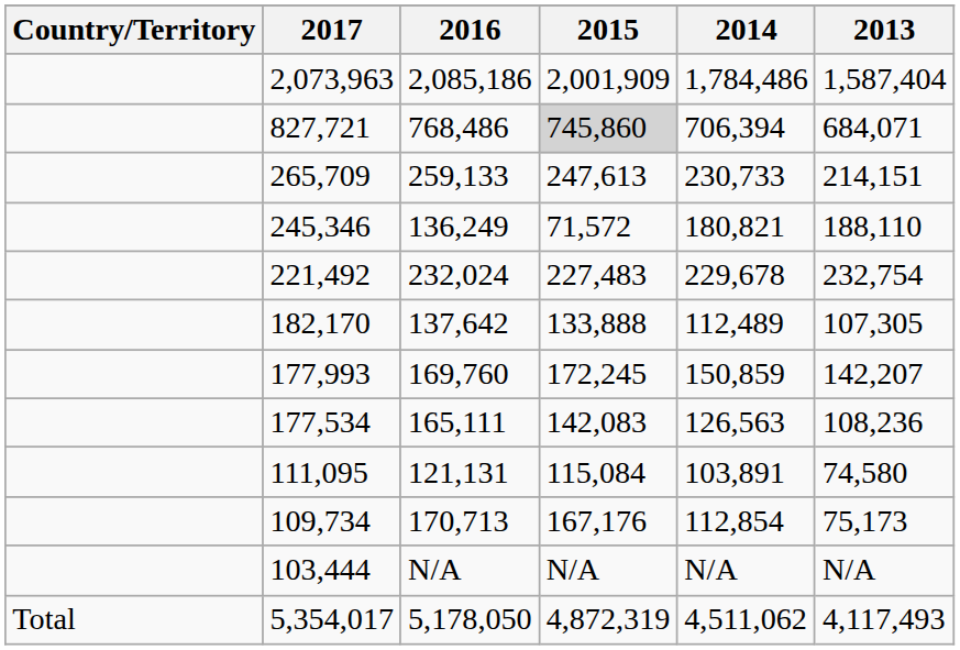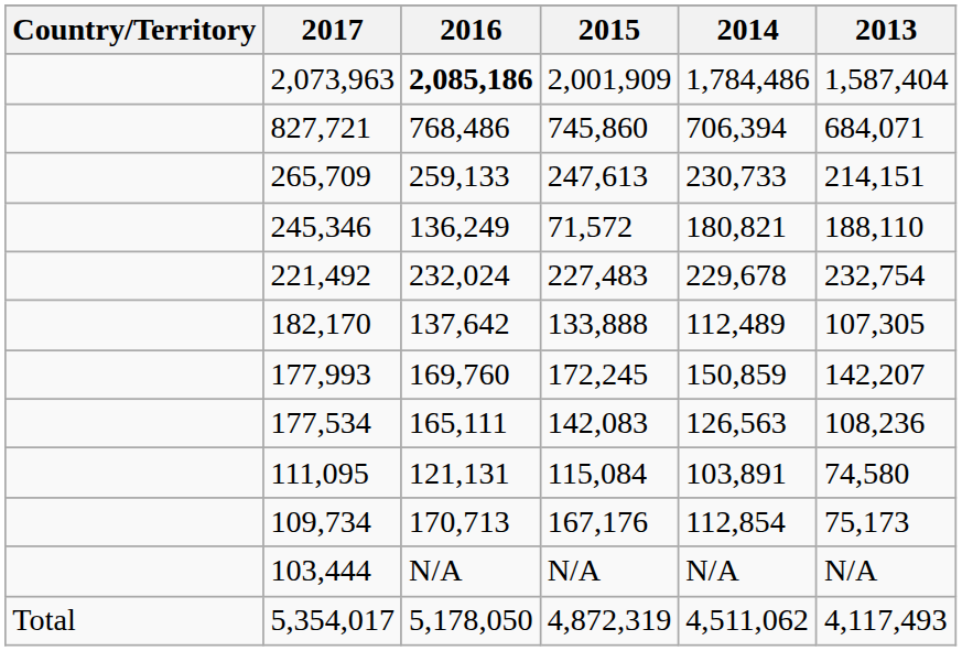2,073,963 | 2016: normal -> bold
827,721 | 2015: lightgrey background -> no background
